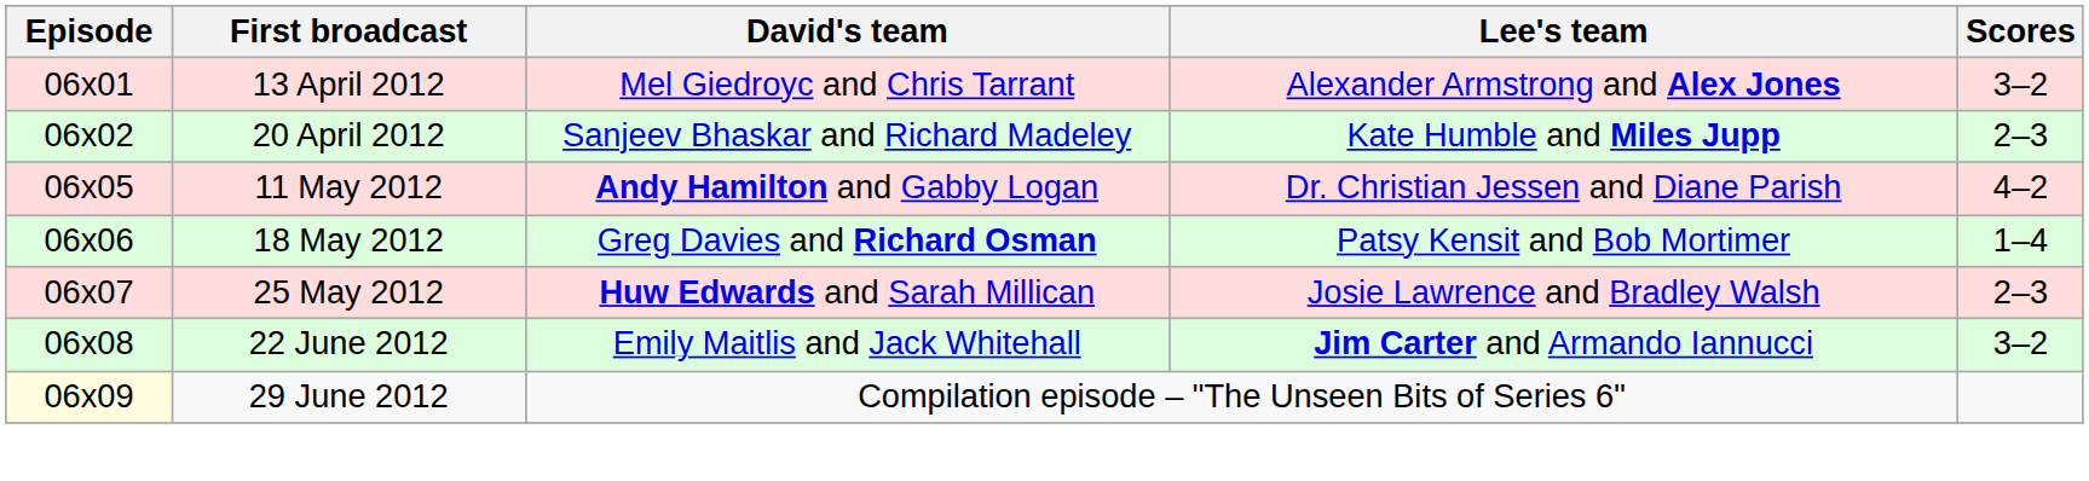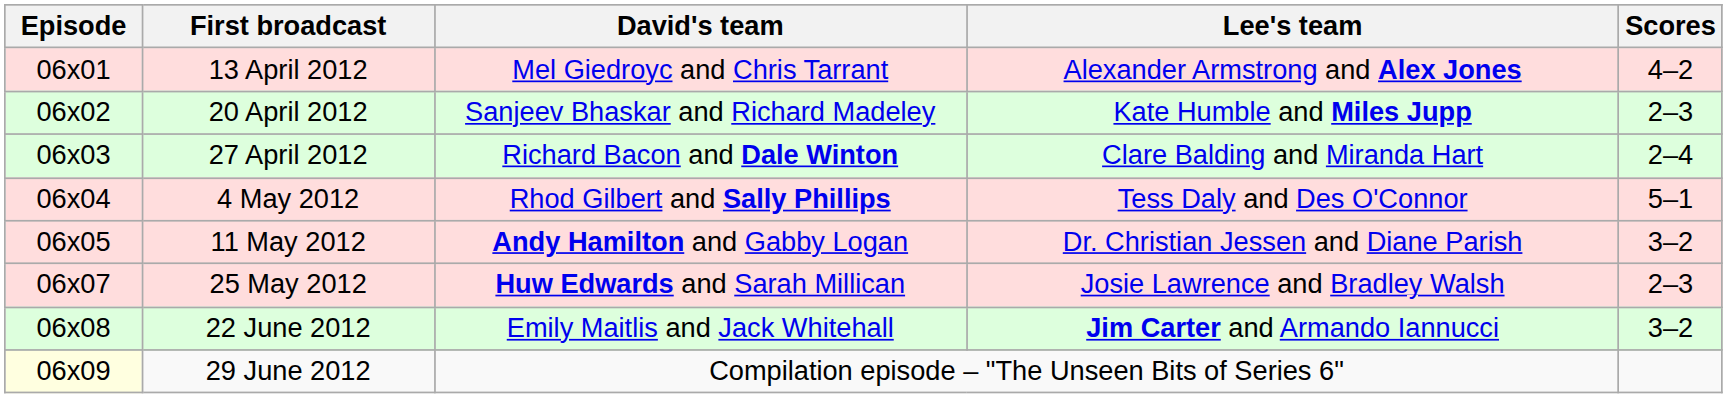13 April 2012 | Scores: 3–2 -> 4–2
+ row: 06x03 | 27 April 2012 | Richard Bacon and Dale Winton | Clare Balding and Miranda Hart | 2–4
+ row: 06x04 | 4 May 2012 | Rhod Gilbert and Sally Phillips | Tess Daly and Des O'Connor | 5–1
11 May 2012 | Scores: 4–2 -> 3–2
- row: 06x06 | 18 May 2012 | Greg Davies and Richard Osman | Patsy Kensit and Bob Mortimer | 1–4
